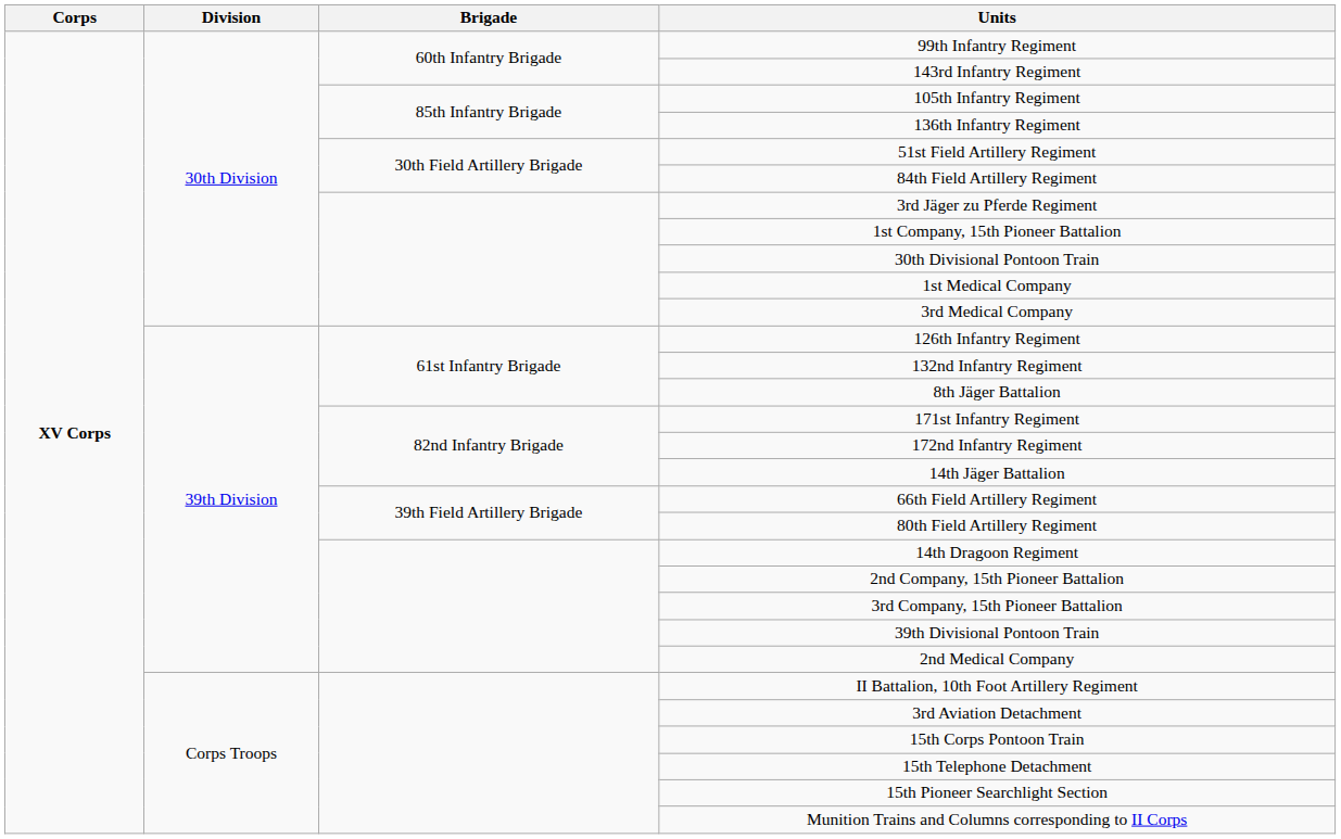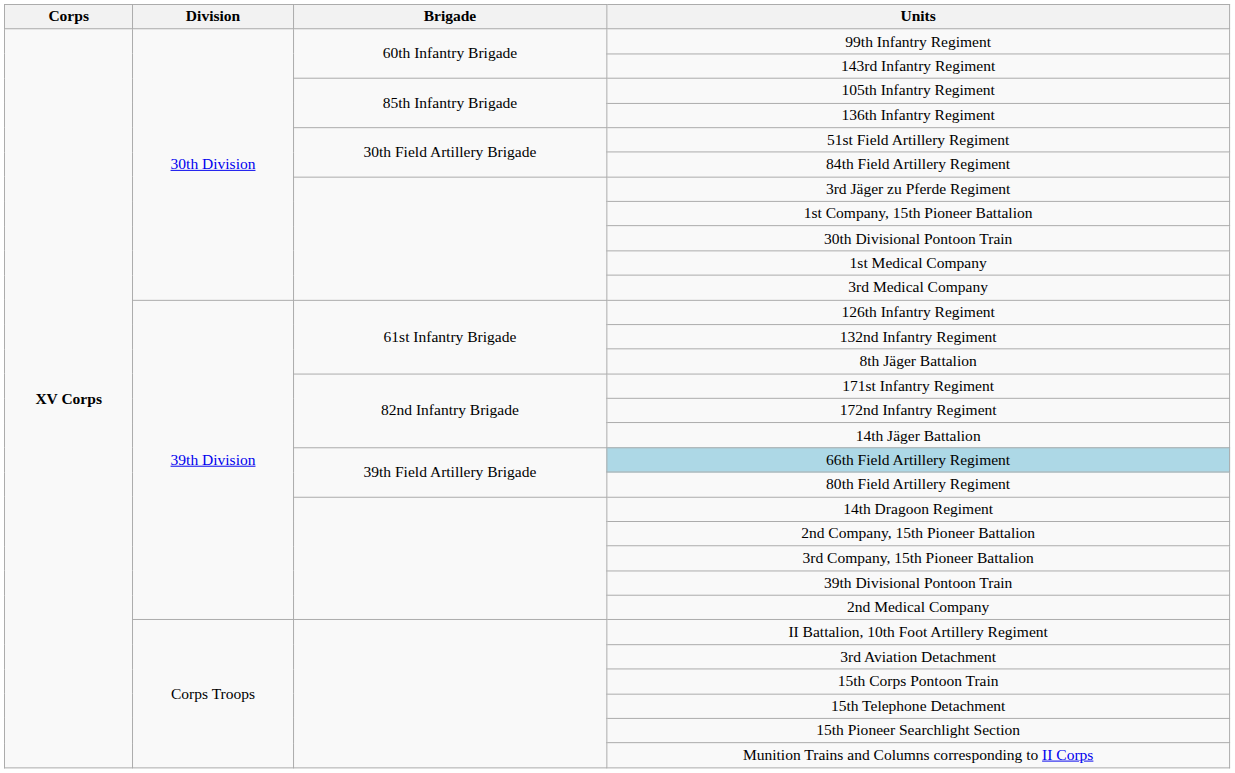66th Field Artillery Regiment | Units: no background -> lightblue background
